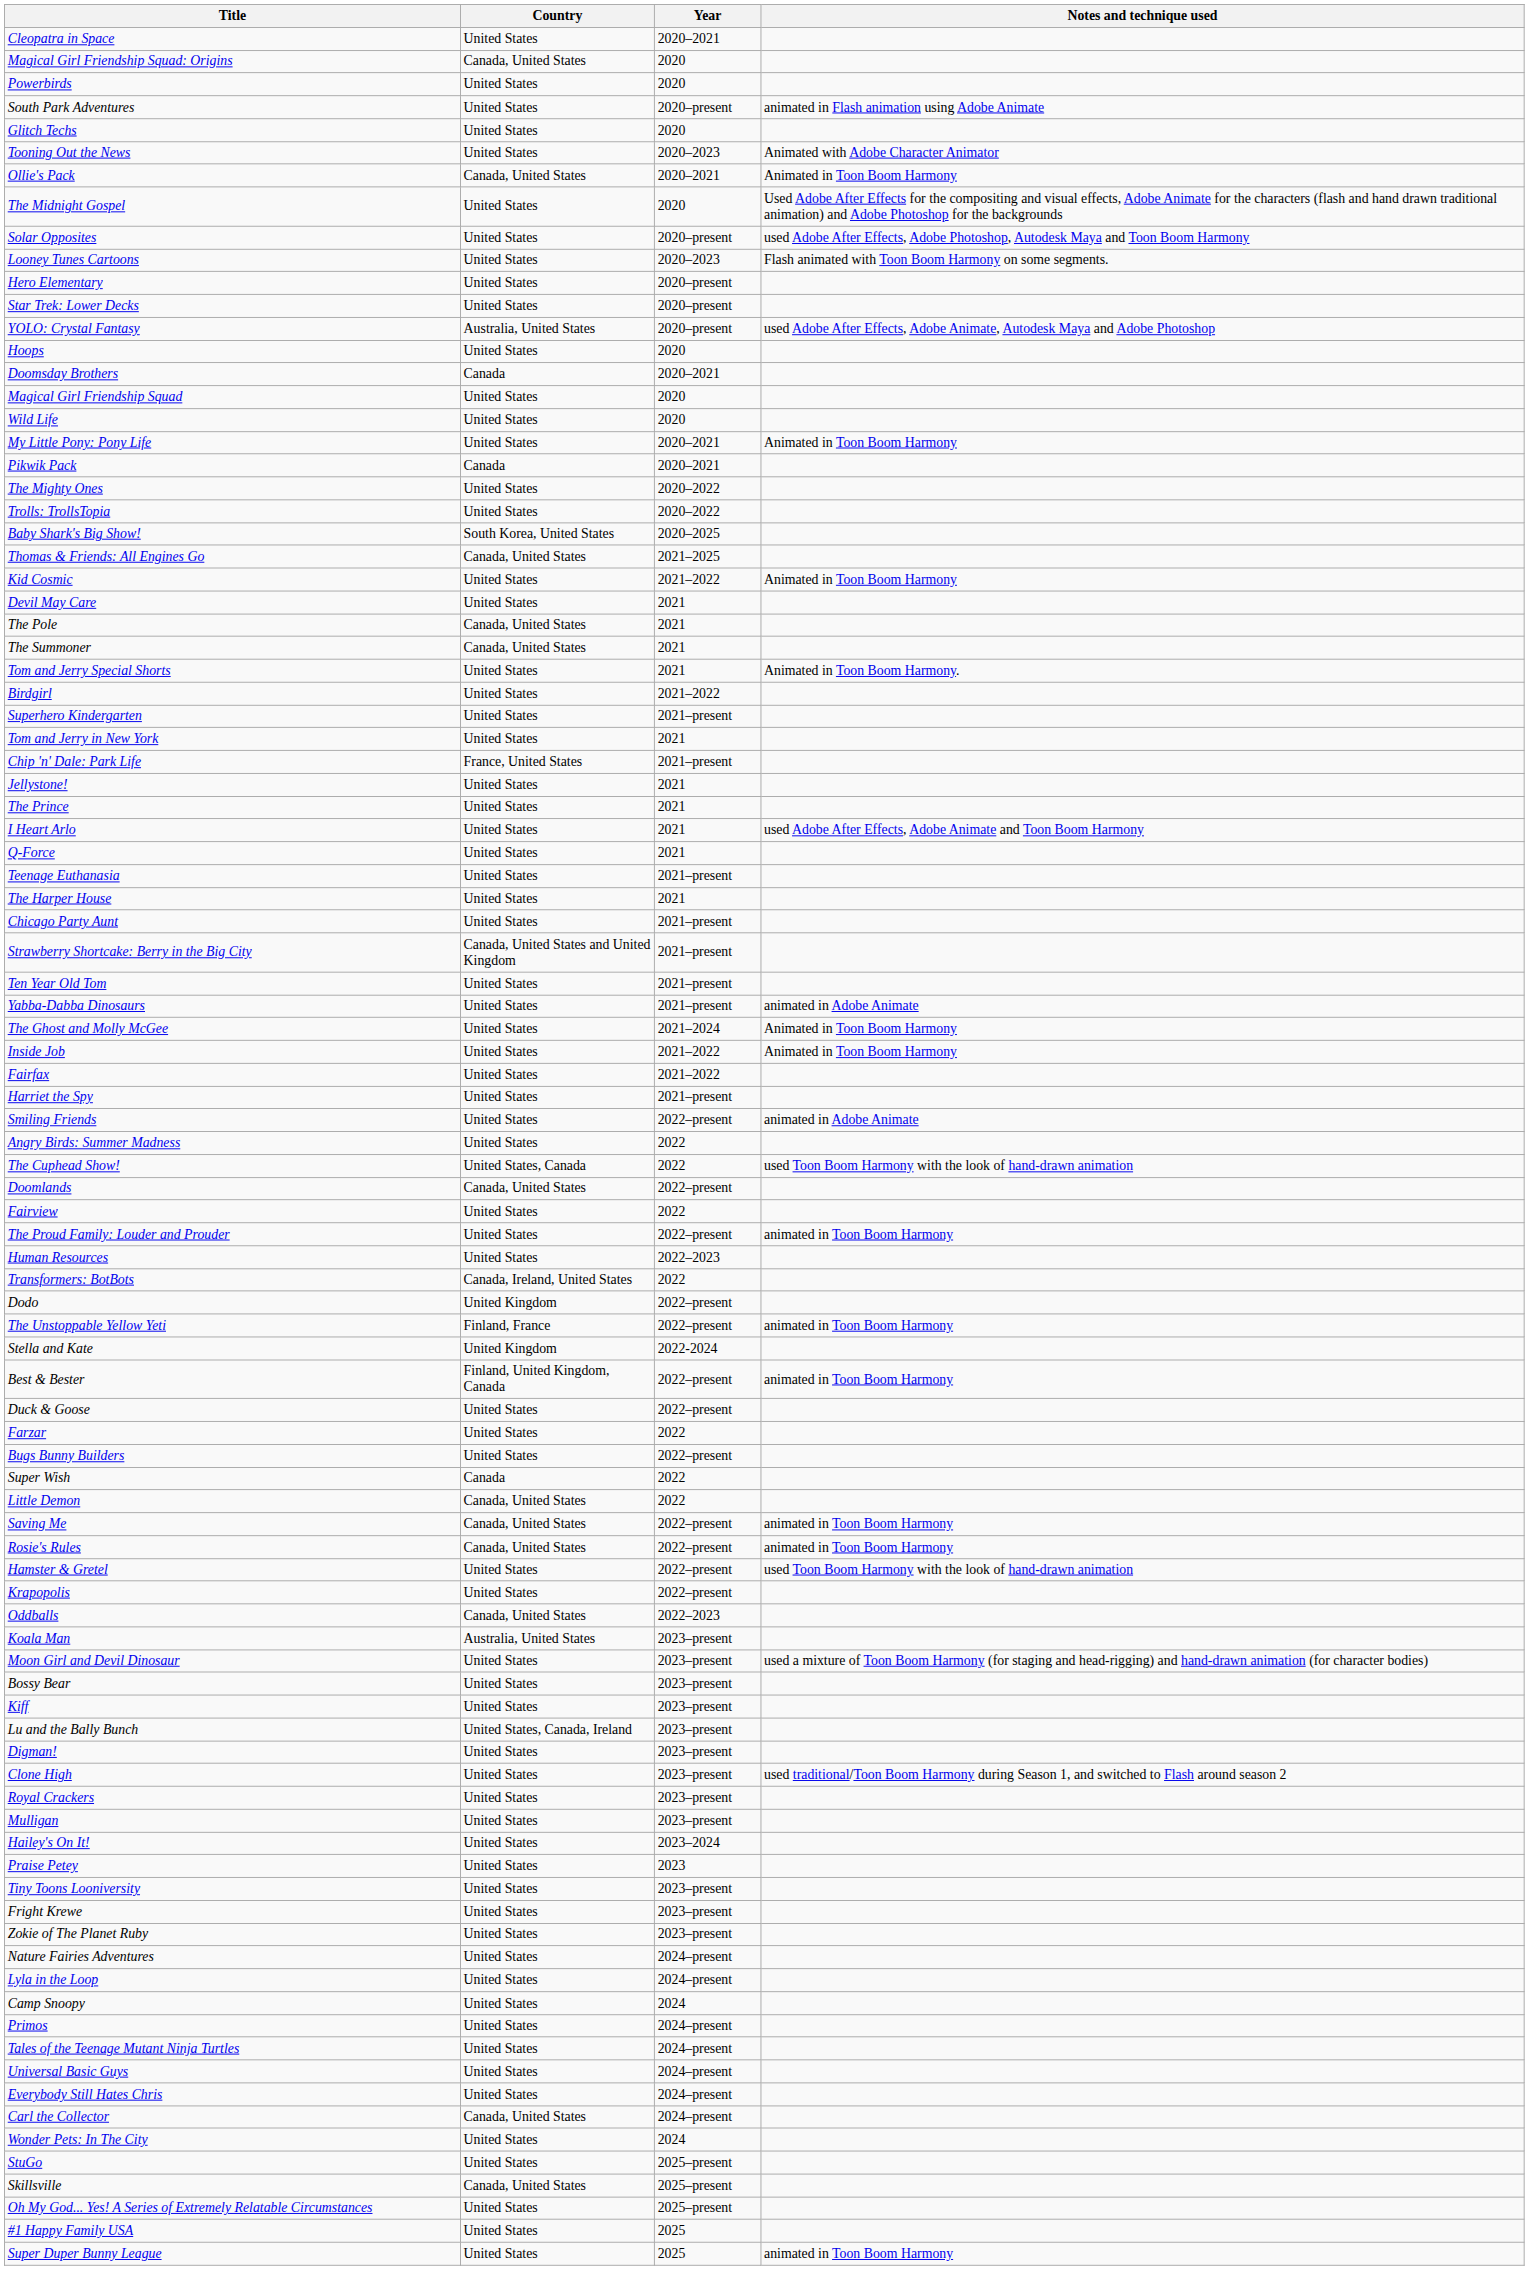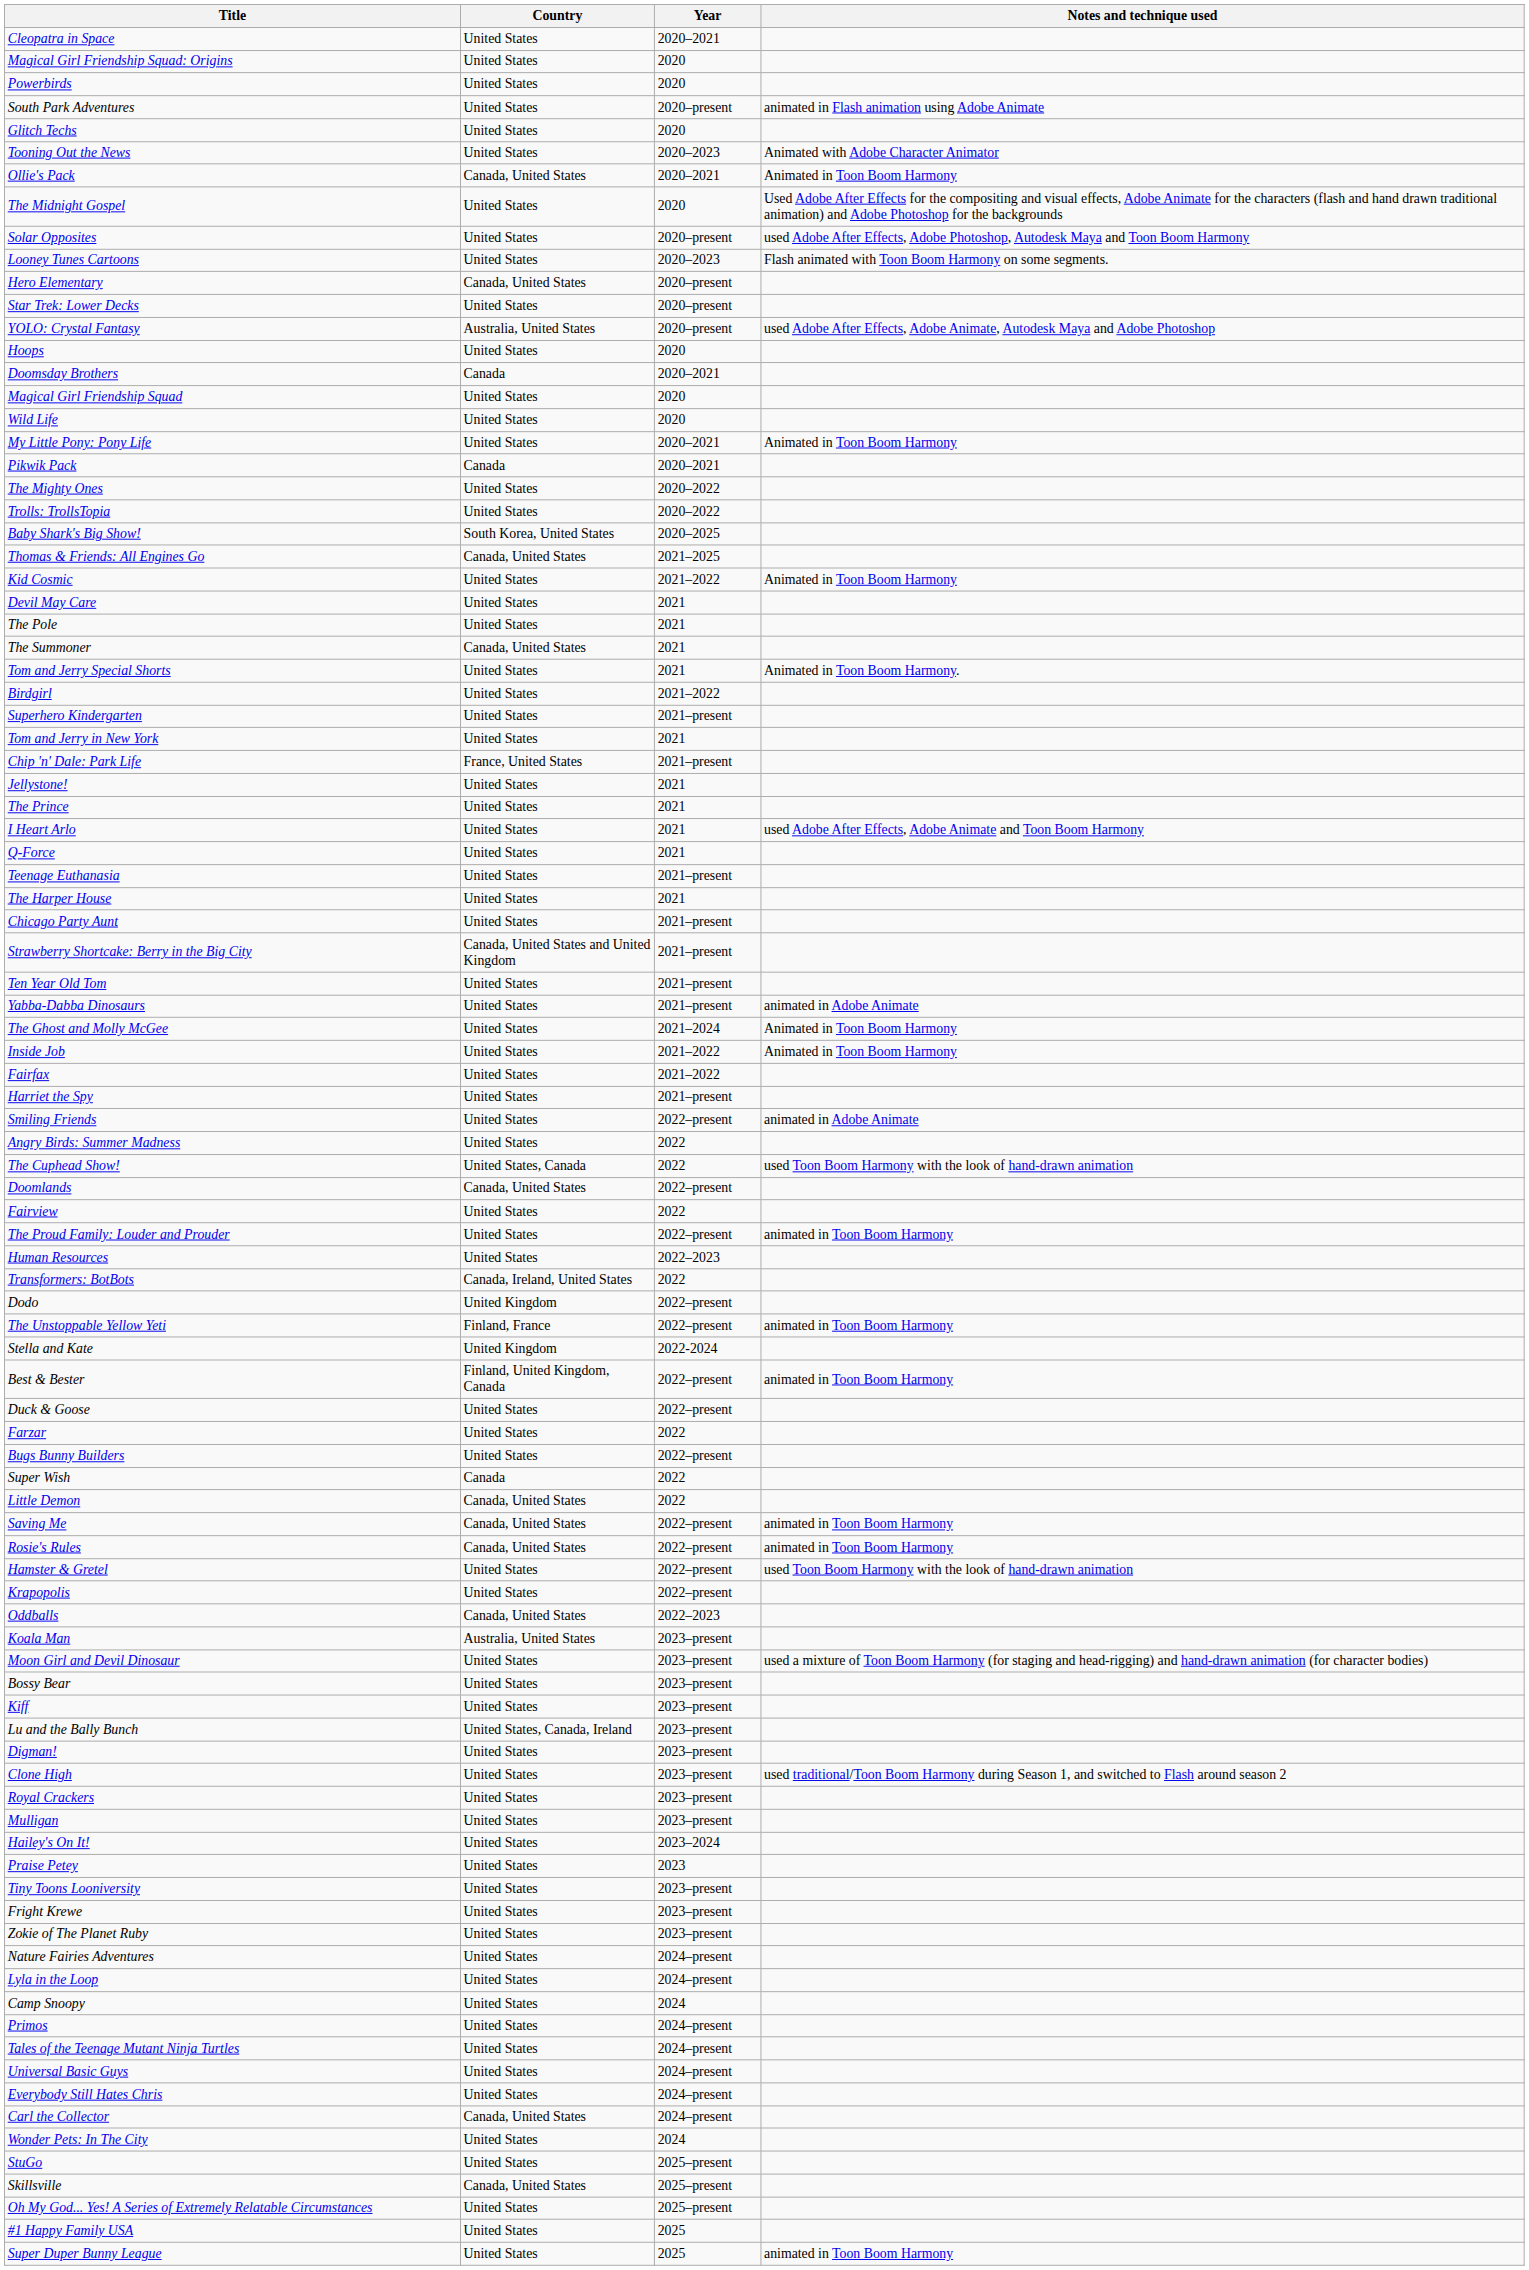Magical Girl Friendship Squad: Origins | Country: Canada, United States -> United States
Hero Elementary | Country: United States -> Canada, United States
The Pole | Country: Canada, United States -> United States
